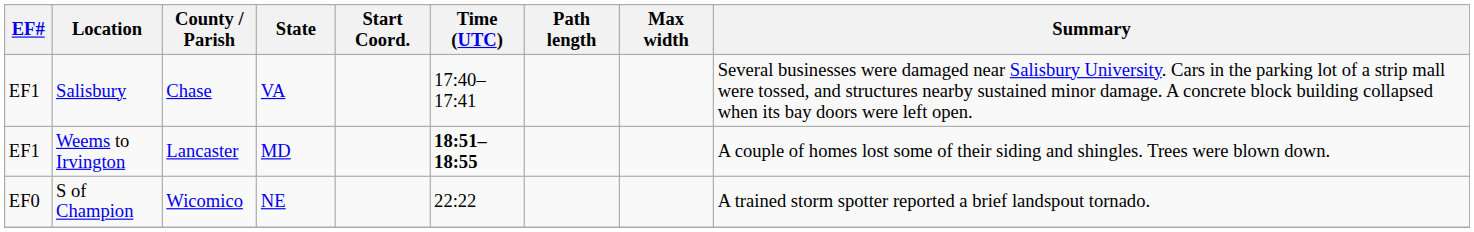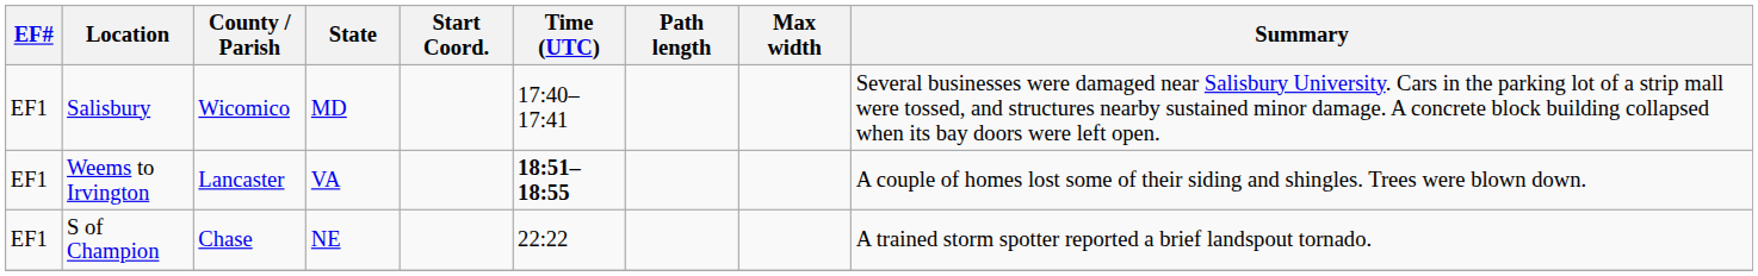Salisbury | County / Parish: Chase -> Wicomico
Salisbury | State: VA -> MD
Weems to Irvington | State: MD -> VA
S of Champion | EF#: EF0 -> EF1
S of Champion | County / Parish: Wicomico -> Chase
